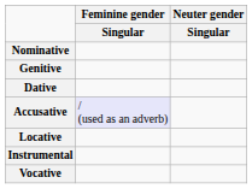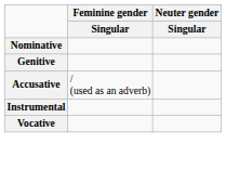- row: Dative
Accusative | Feminine gender / Singular: lavender background -> no background
- row: Locative
